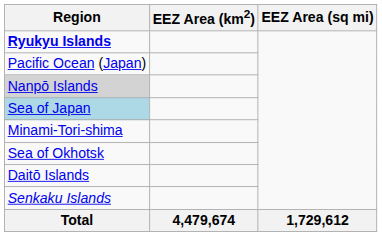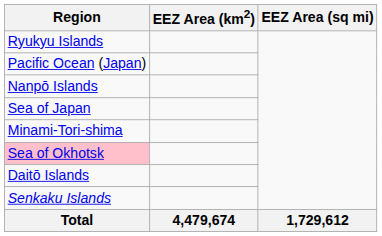Ryukyu Islands | Region: bold -> normal
Nanpō Islands | Region: lightgrey background -> no background
Sea of Japan | Region: lightblue background -> no background
Sea of Okhotsk | Region: no background -> pink background
